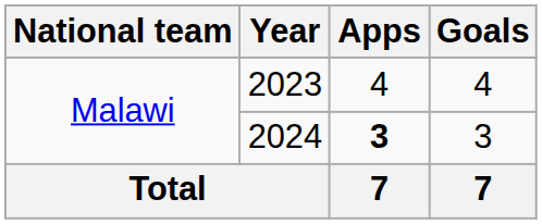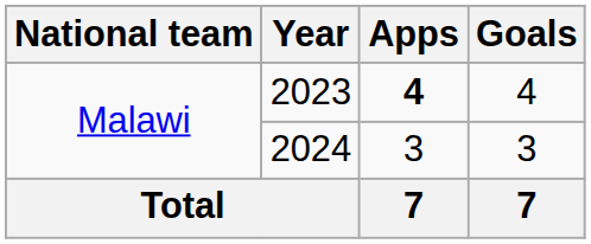2023 | Apps: normal -> bold
2024 | Apps: bold -> normal
